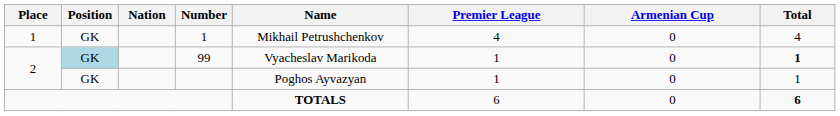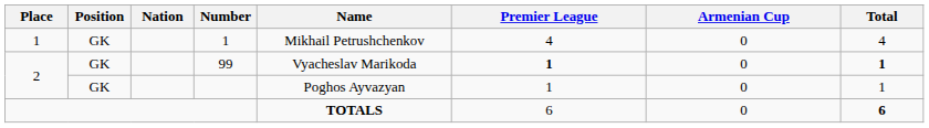2 / 99 | Position: lightblue background -> no background
2 / 99 | Premier League: normal -> bold
